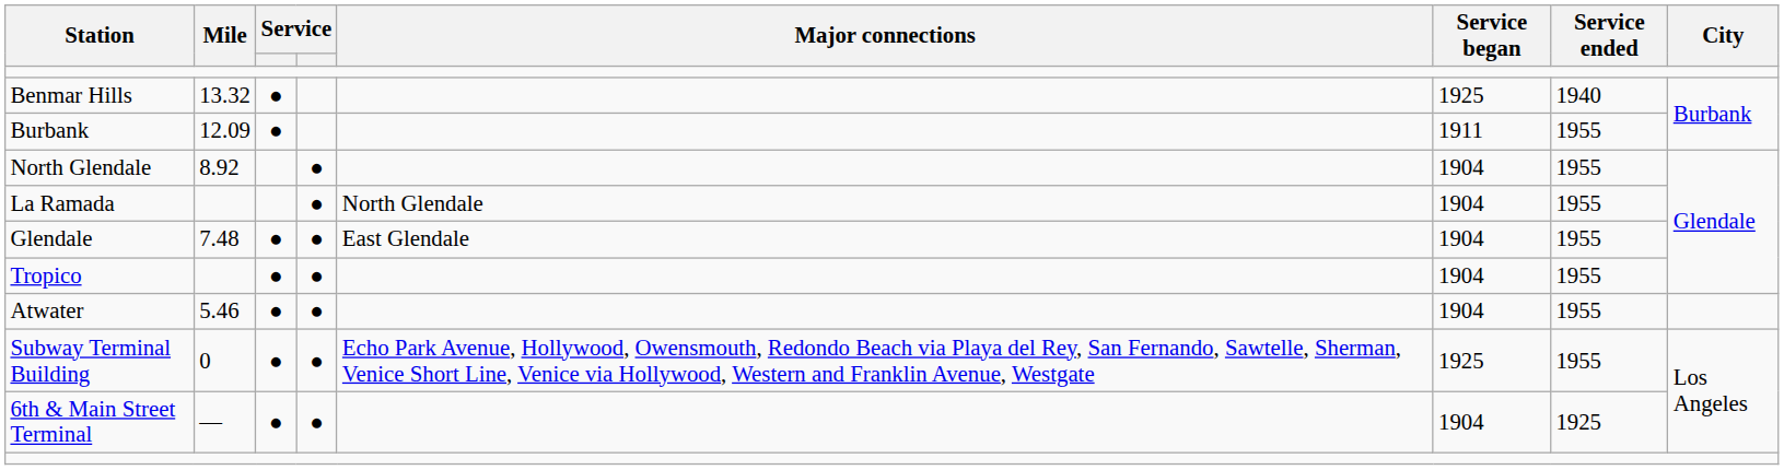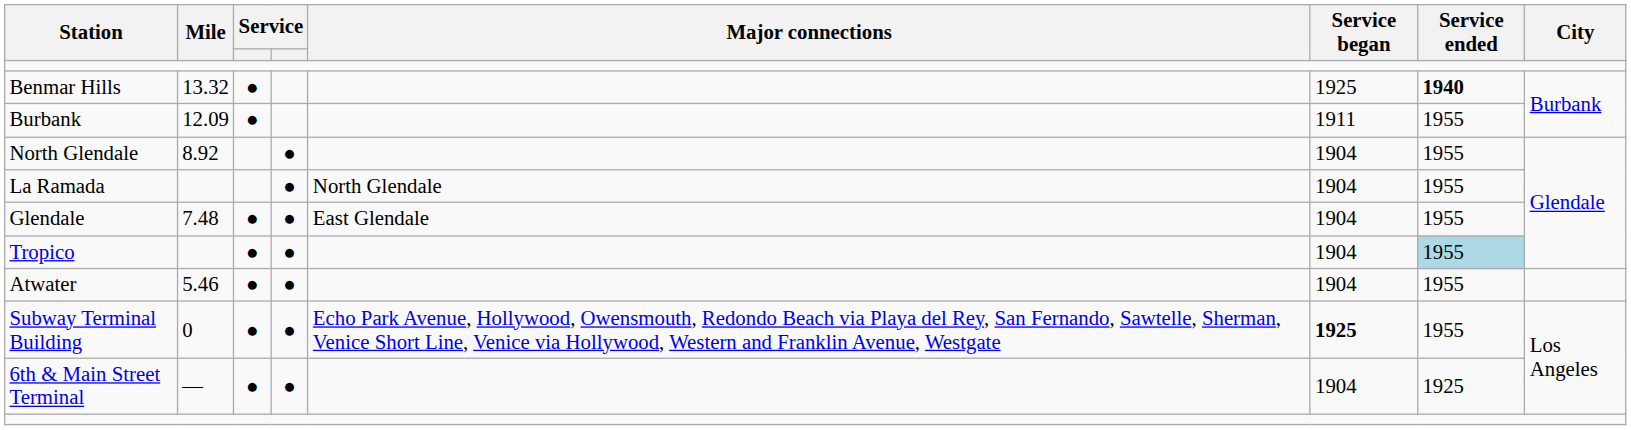Benmar Hills | Service ended: normal -> bold
Tropico | Service ended: no background -> lightblue background
Subway Terminal Building | Service began: normal -> bold
